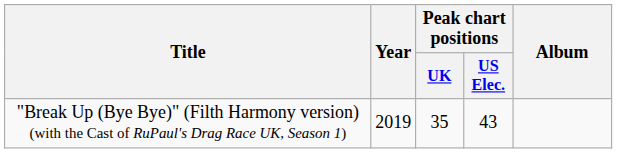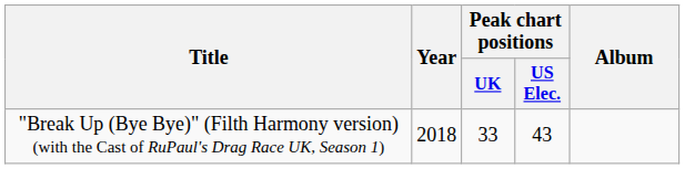row 3 | Year: 2019 -> 2018
row 3 | Peak chart positions / UK: 35 -> 33
